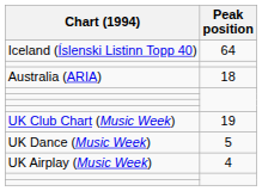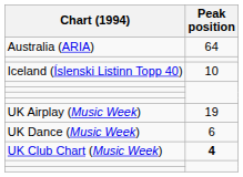row 2 | Chart (1994): Iceland (Íslenski Listinn Topp 40) -> Australia (ARIA)
row 4 | Chart (1994): Australia (ARIA) -> Iceland (Íslenski Listinn Topp 40)
row 4 | Peak position: 18 -> 10
row 9 | Chart (1994): UK Club Chart (Music Week) -> UK Airplay (Music Week)
row 10 | Peak position: 5 -> 6
row 11 | Chart (1994): UK Airplay (Music Week) -> UK Club Chart (Music Week)
row 11 | Peak position: normal -> bold
